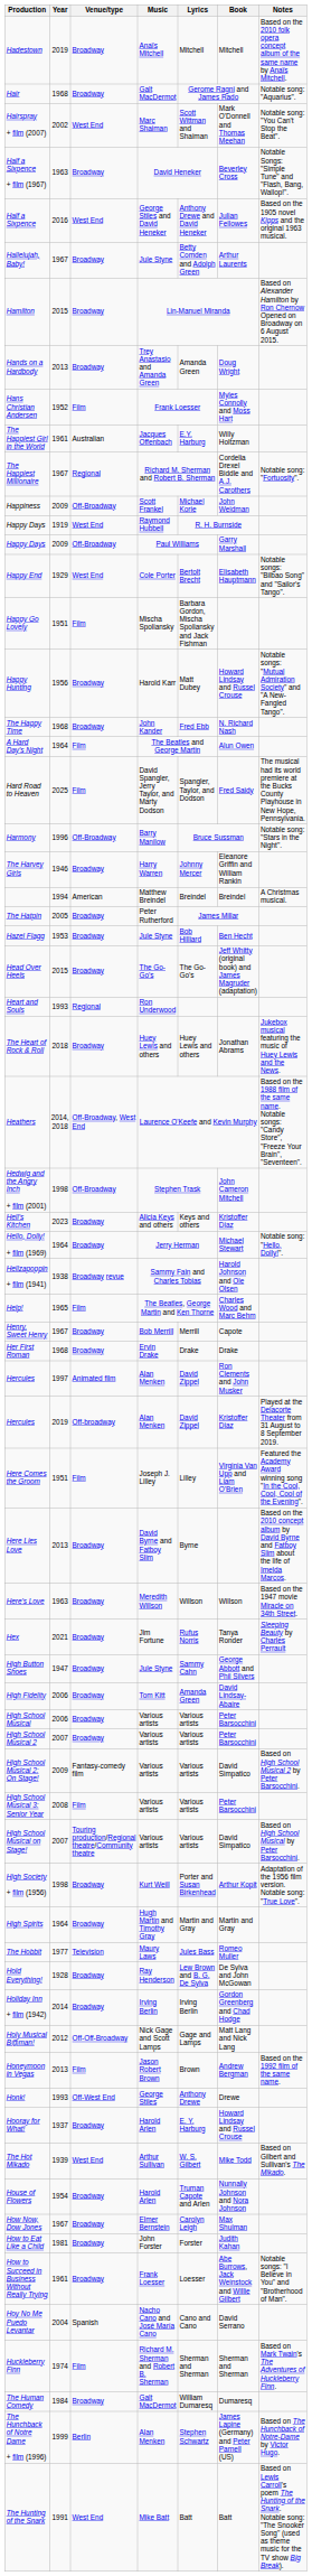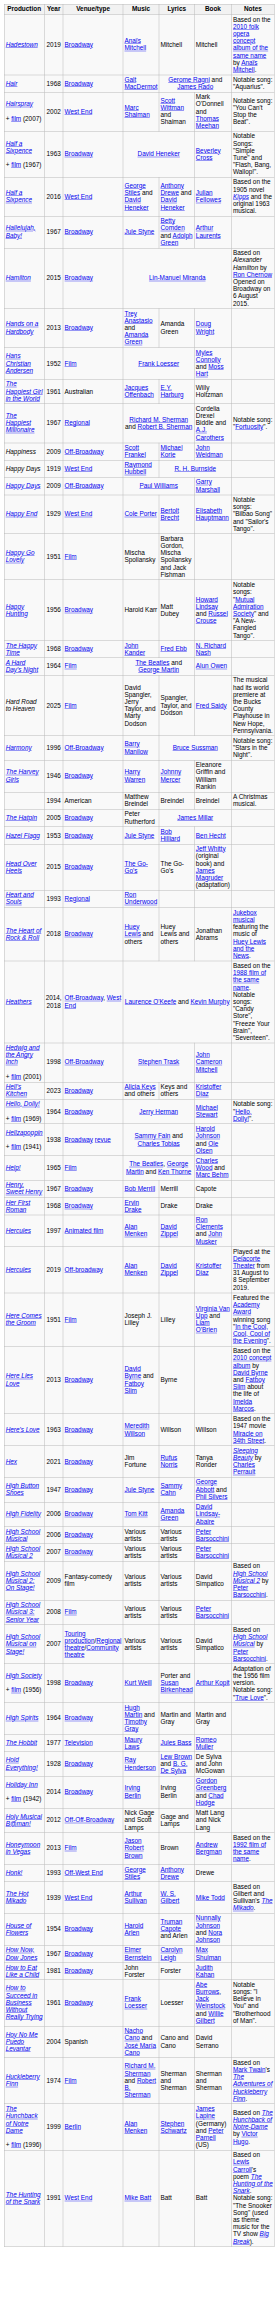- row: Hooray for What! | 1937 | Broadway | Harold Arlen | E. Y. Harburg | Howard Lindsay and Russel Crouse
- row: The Human Comedy | 1984 | Broadway | Galt MacDermot | William Dumaresq | Dumaresq
